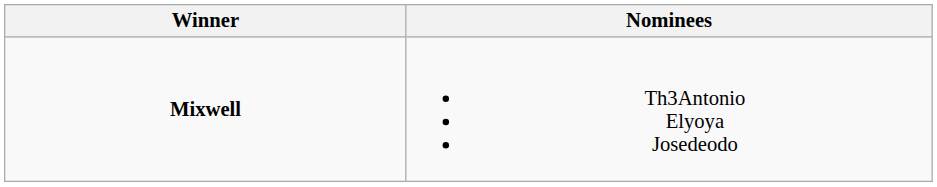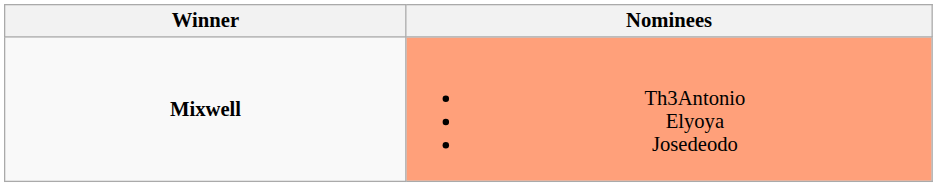Mixwell | Nominees: no background -> lightsalmon background
